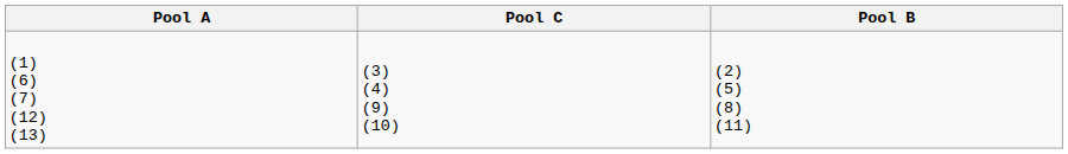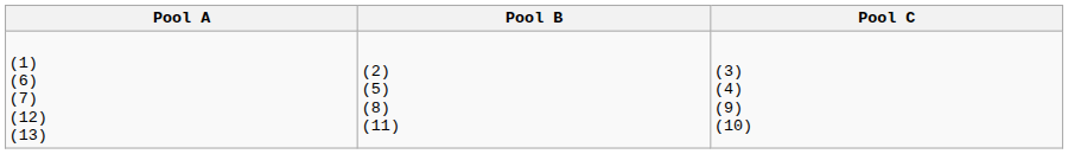columns swapped: Pool B <-> Pool C
